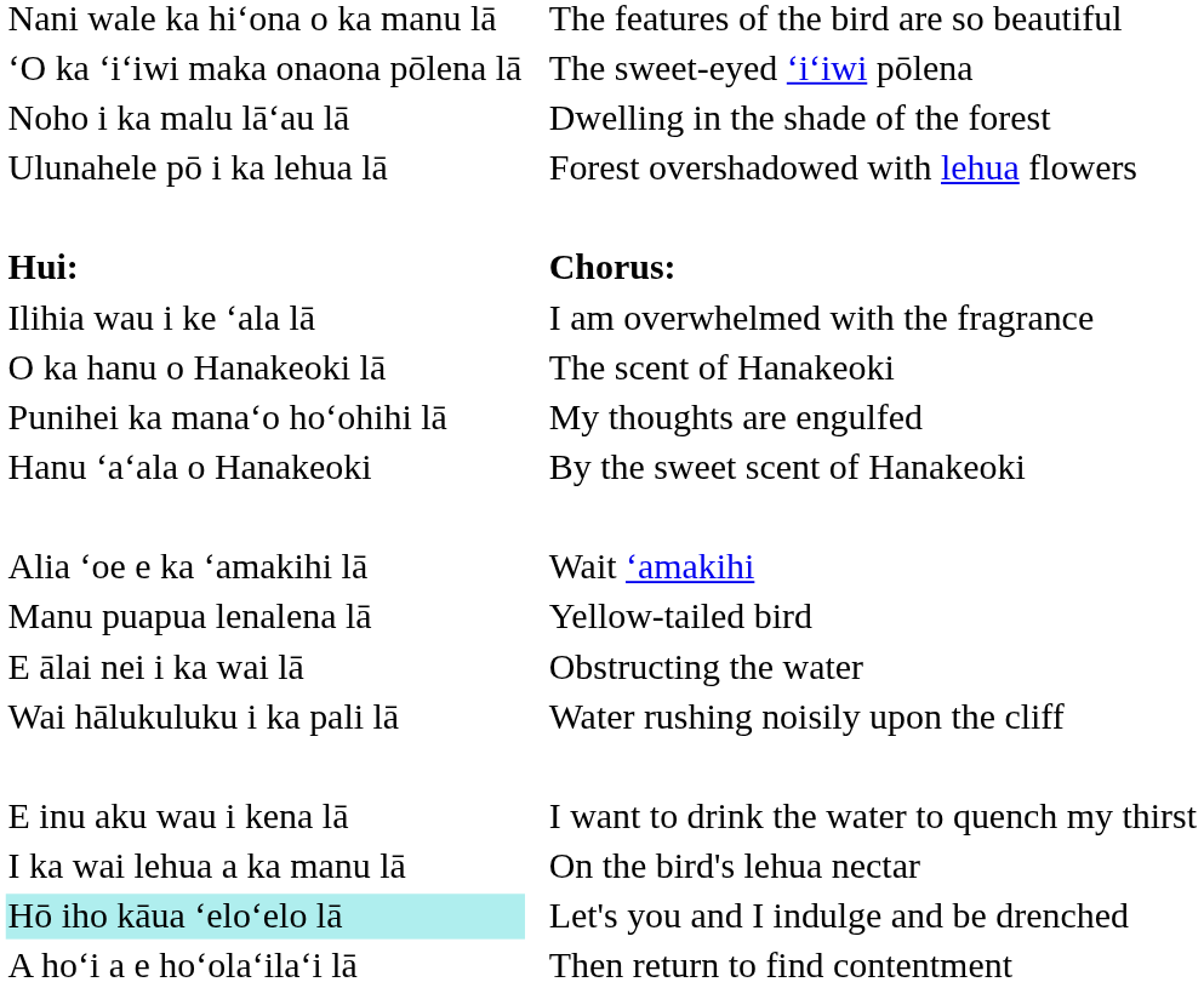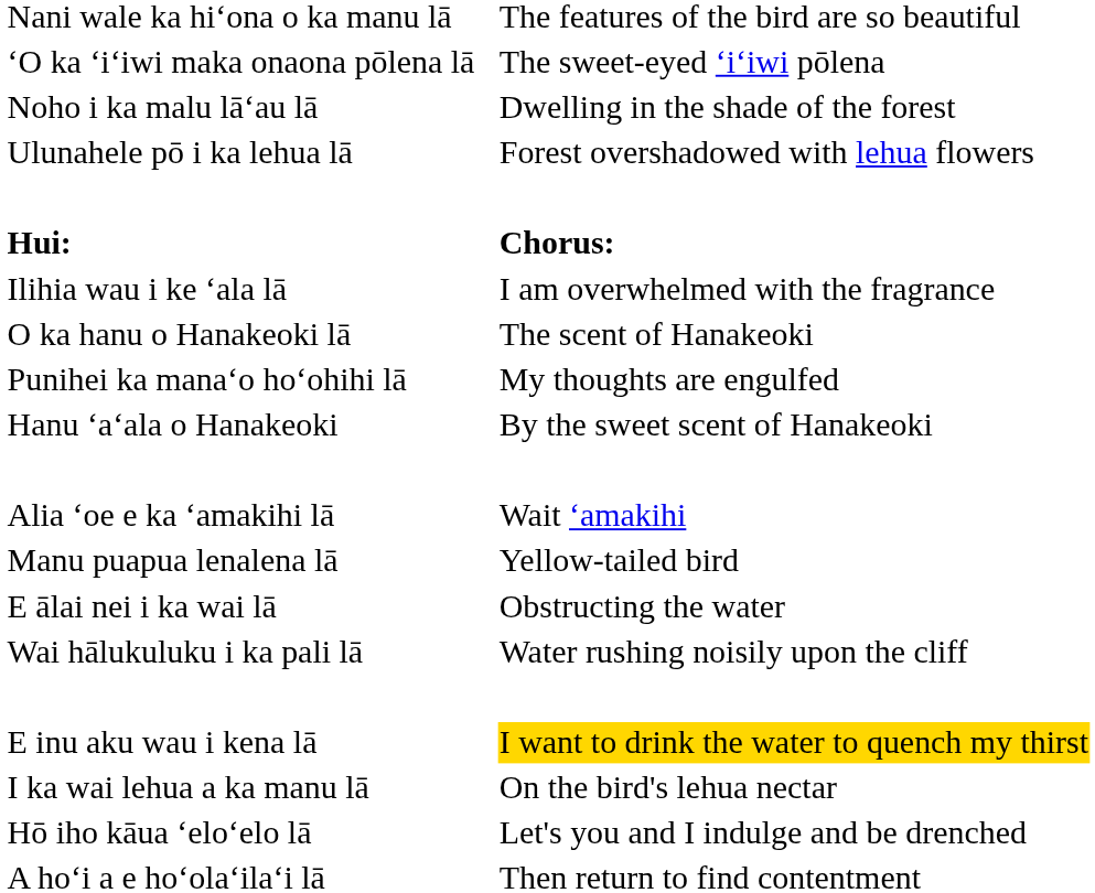E inu aku wau i kena lā | column 2: no background -> gold background
Hō iho kāua ʻeloʻelo lā | column 1: paleturquoise background -> no background
